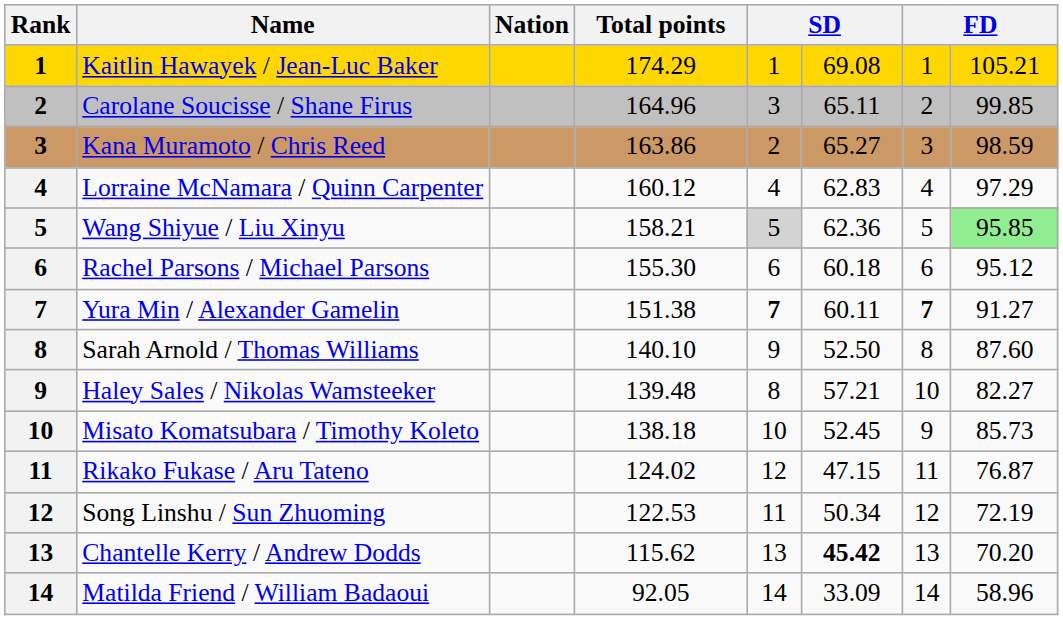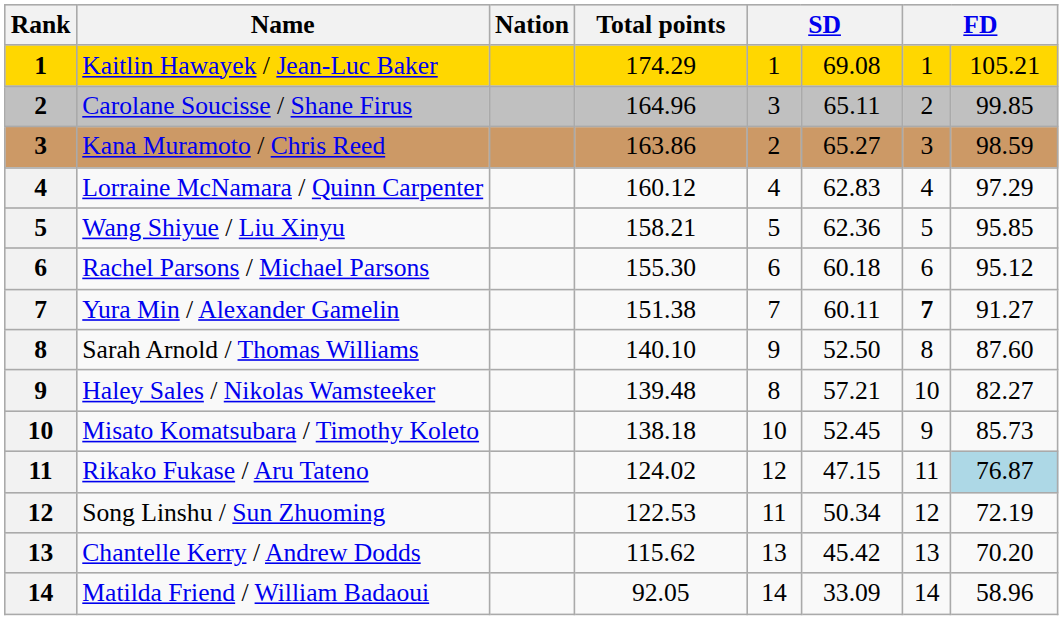Wang Shiyue / Liu Xinyu | column 5: lightgrey background -> no background
Wang Shiyue / Liu Xinyu | column 8: lightgreen background -> no background
Yura Min / Alexander Gamelin | column 5: bold -> normal
Rikako Fukase / Aru Tateno | column 8: no background -> lightblue background
Chantelle Kerry / Andrew Dodds | column 6: bold -> normal
